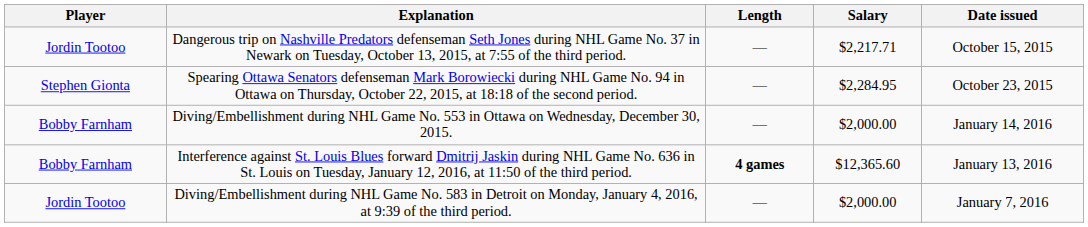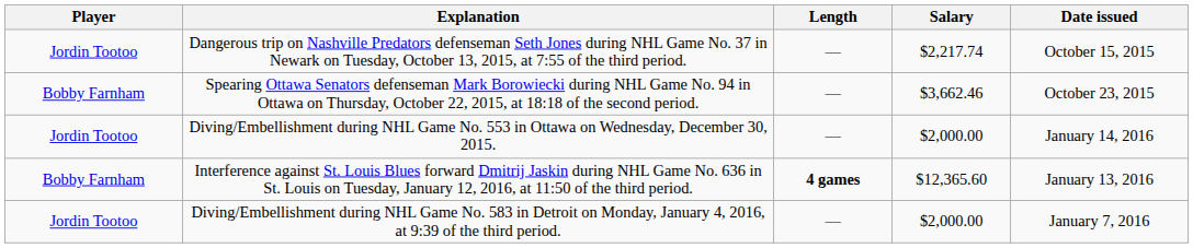row 2 | Salary: $2,217.71 -> $2,217.74
row 3 | Player: Stephen Gionta -> Bobby Farnham
row 3 | Salary: $2,284.95 -> $3,662.46
row 4 | Player: Bobby Farnham -> Jordin Tootoo
